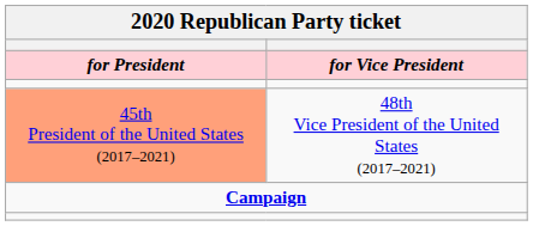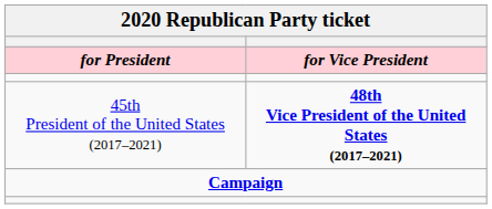45th President of the United States (2017–2021) | column 1: lightsalmon background -> no background
45th President of the United States (2017–2021) | column 2: normal -> bold
